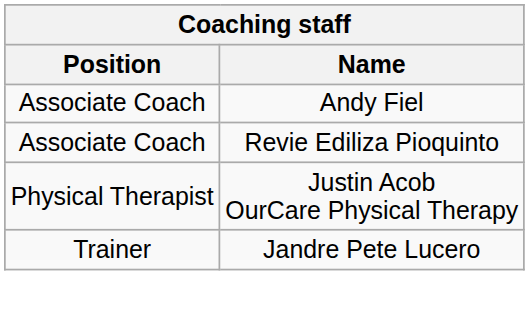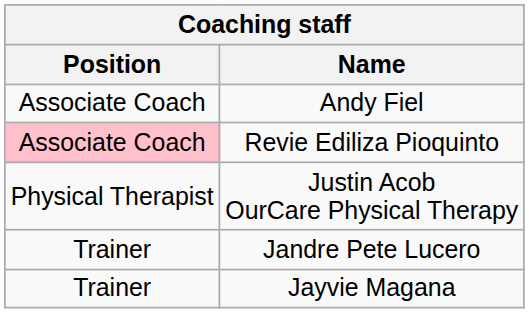Revie Ediliza Pioquinto | Position: no background -> pink background
+ row: Trainer | Jayvie Magana
